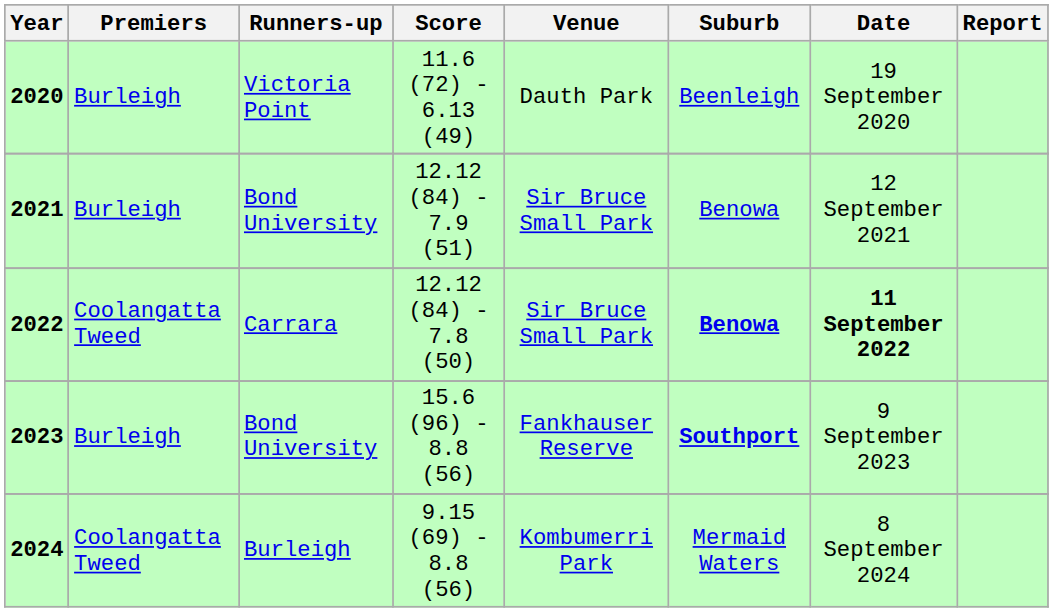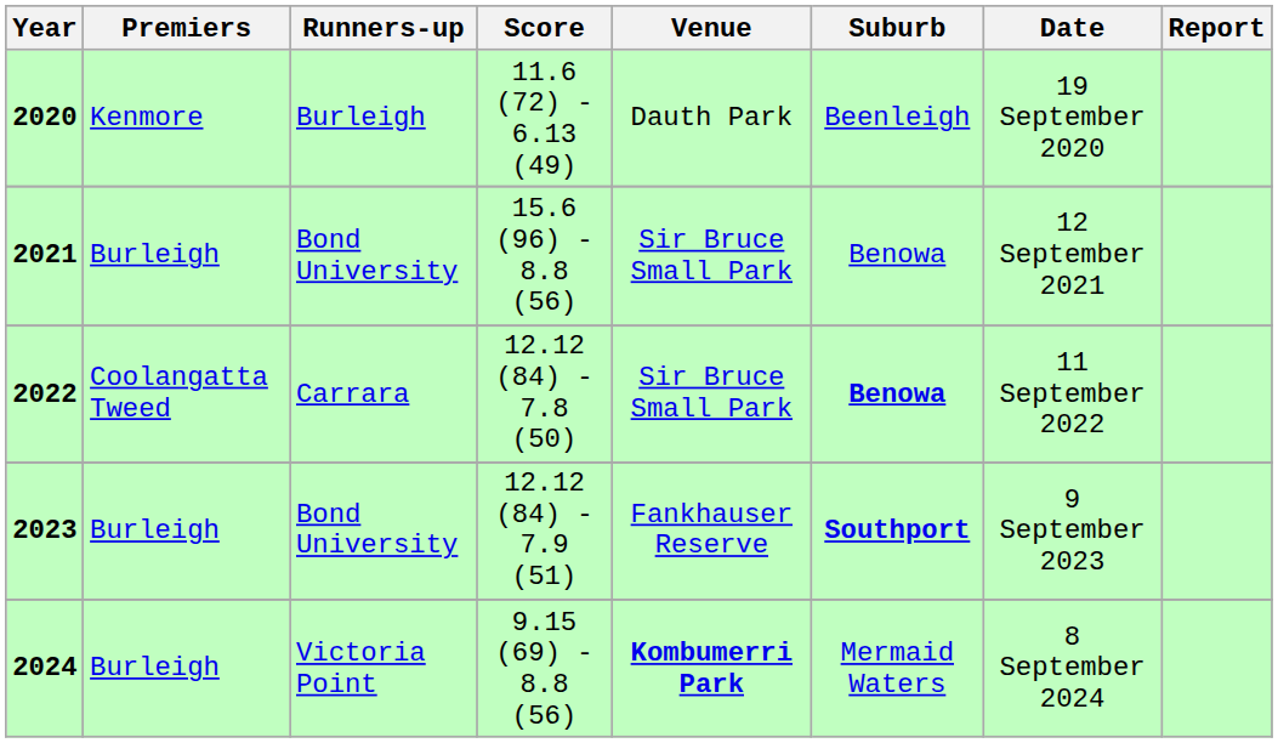2020 | Premiers: Burleigh -> Kenmore
2020 | Runners-up: Victoria Point -> Burleigh
2021 | Score: 12.12 (84) - 7.9 (51) -> 15.6 (96) - 8.8 (56)
2022 | Date: bold -> normal
2023 | Score: 15.6 (96) - 8.8 (56) -> 12.12 (84) - 7.9 (51)
2024 | Premiers: Coolangatta Tweed -> Burleigh
2024 | Runners-up: Burleigh -> Victoria Point
2024 | Venue: normal -> bold
